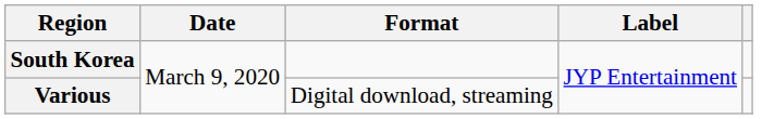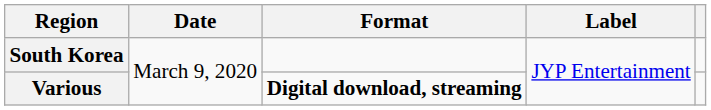Various | Format: normal -> bold
